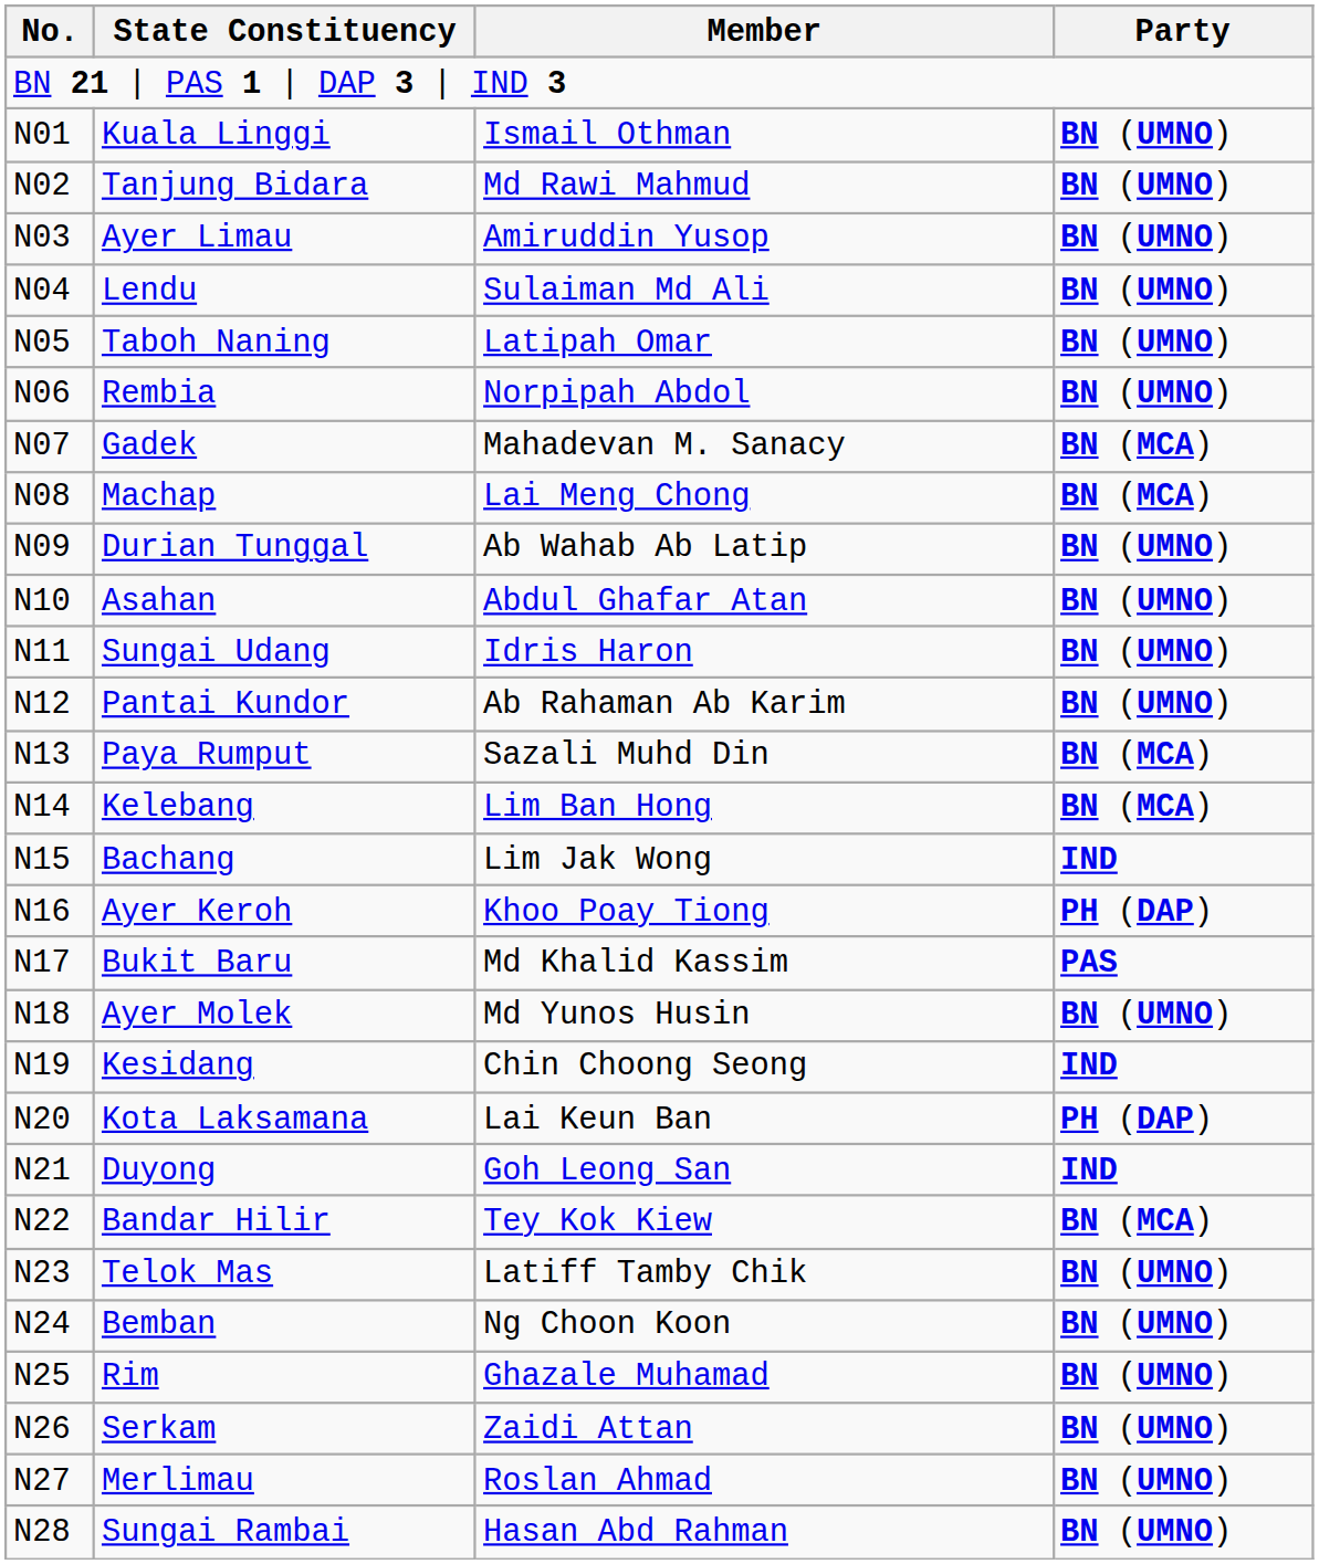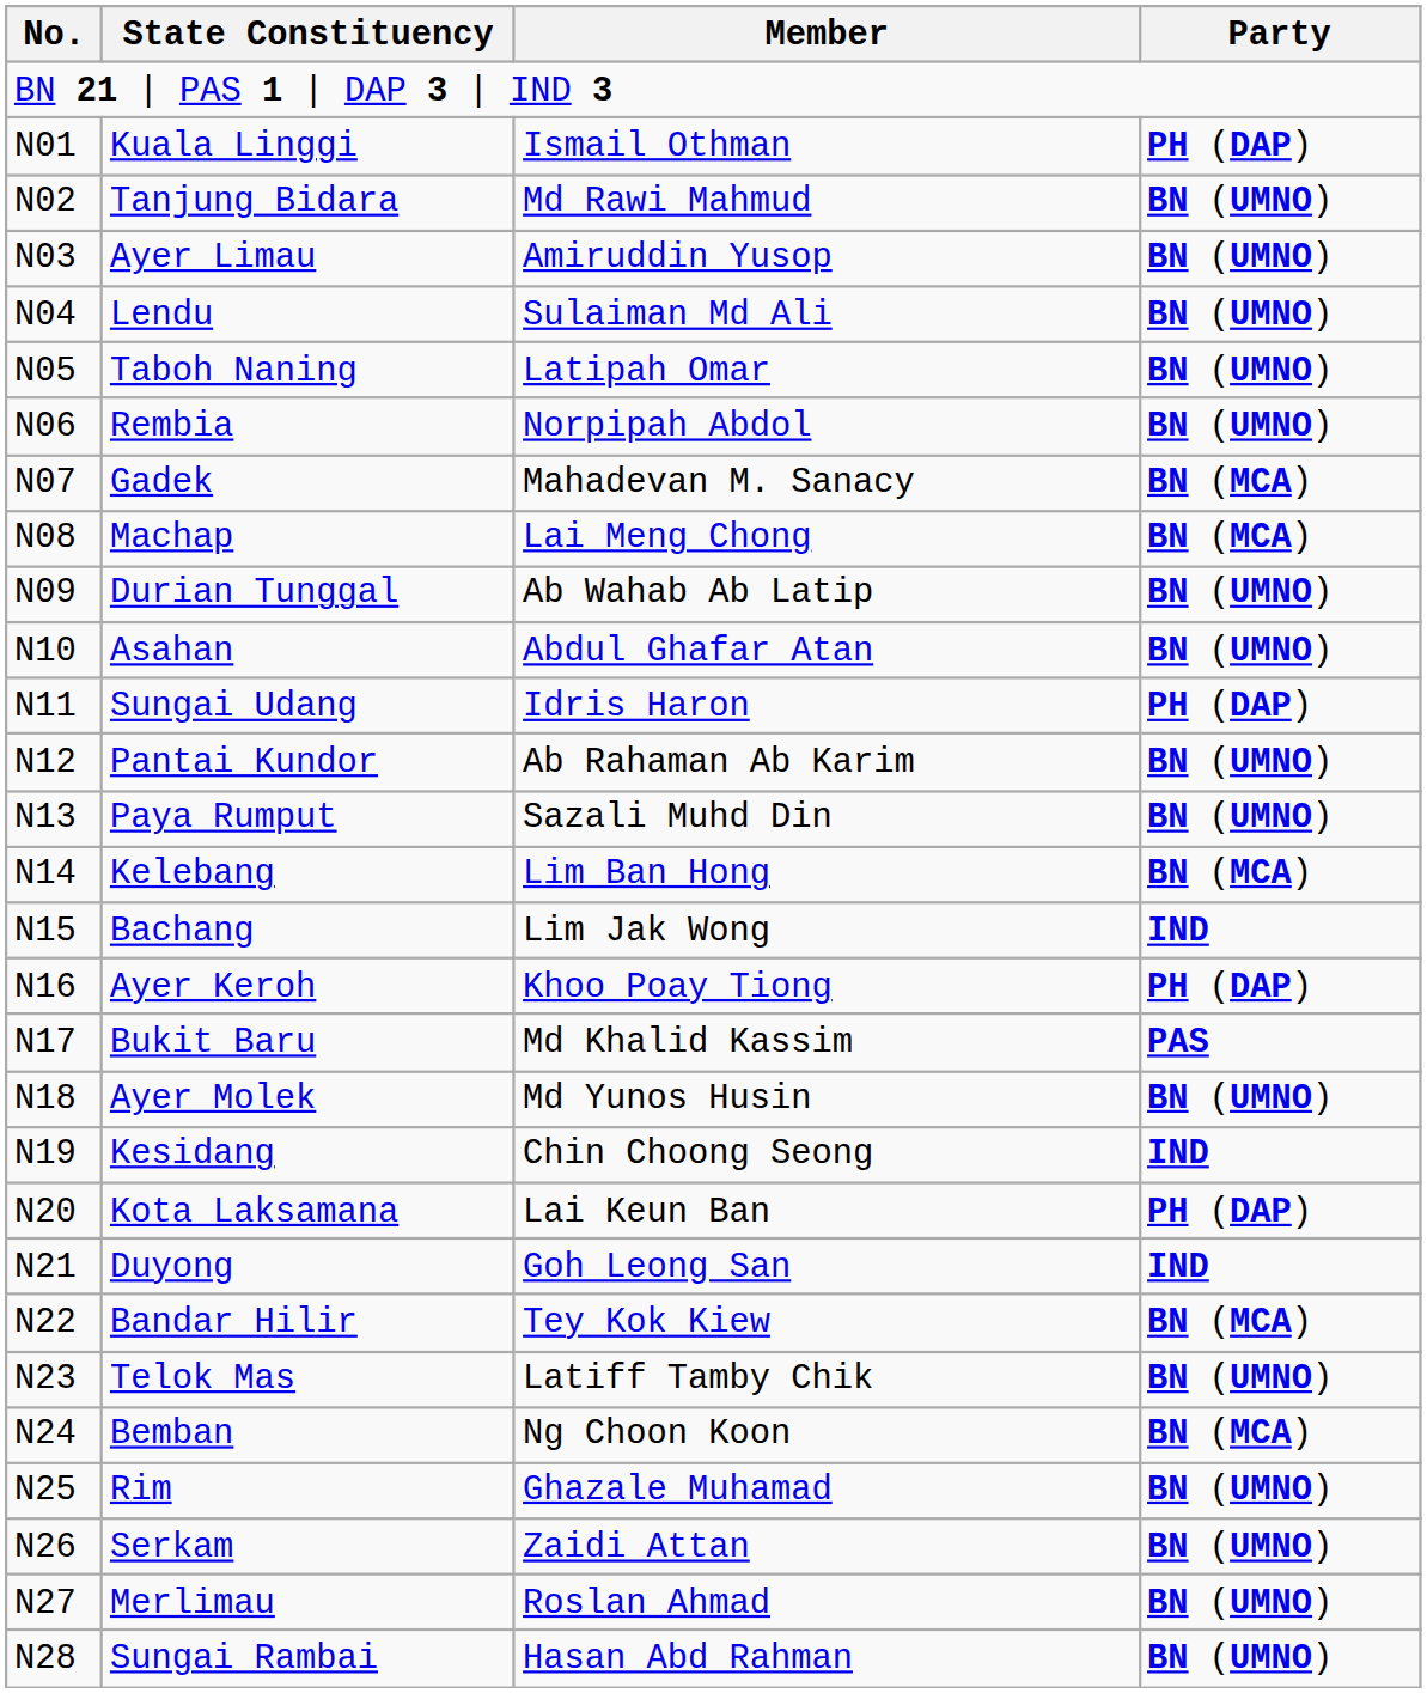Kuala Linggi | Party: BN (UMNO) -> PH (DAP)
Sungai Udang | Party: BN (UMNO) -> PH (DAP)
Paya Rumput | Party: BN (MCA) -> BN (UMNO)
Bemban | Party: BN (UMNO) -> BN (MCA)
